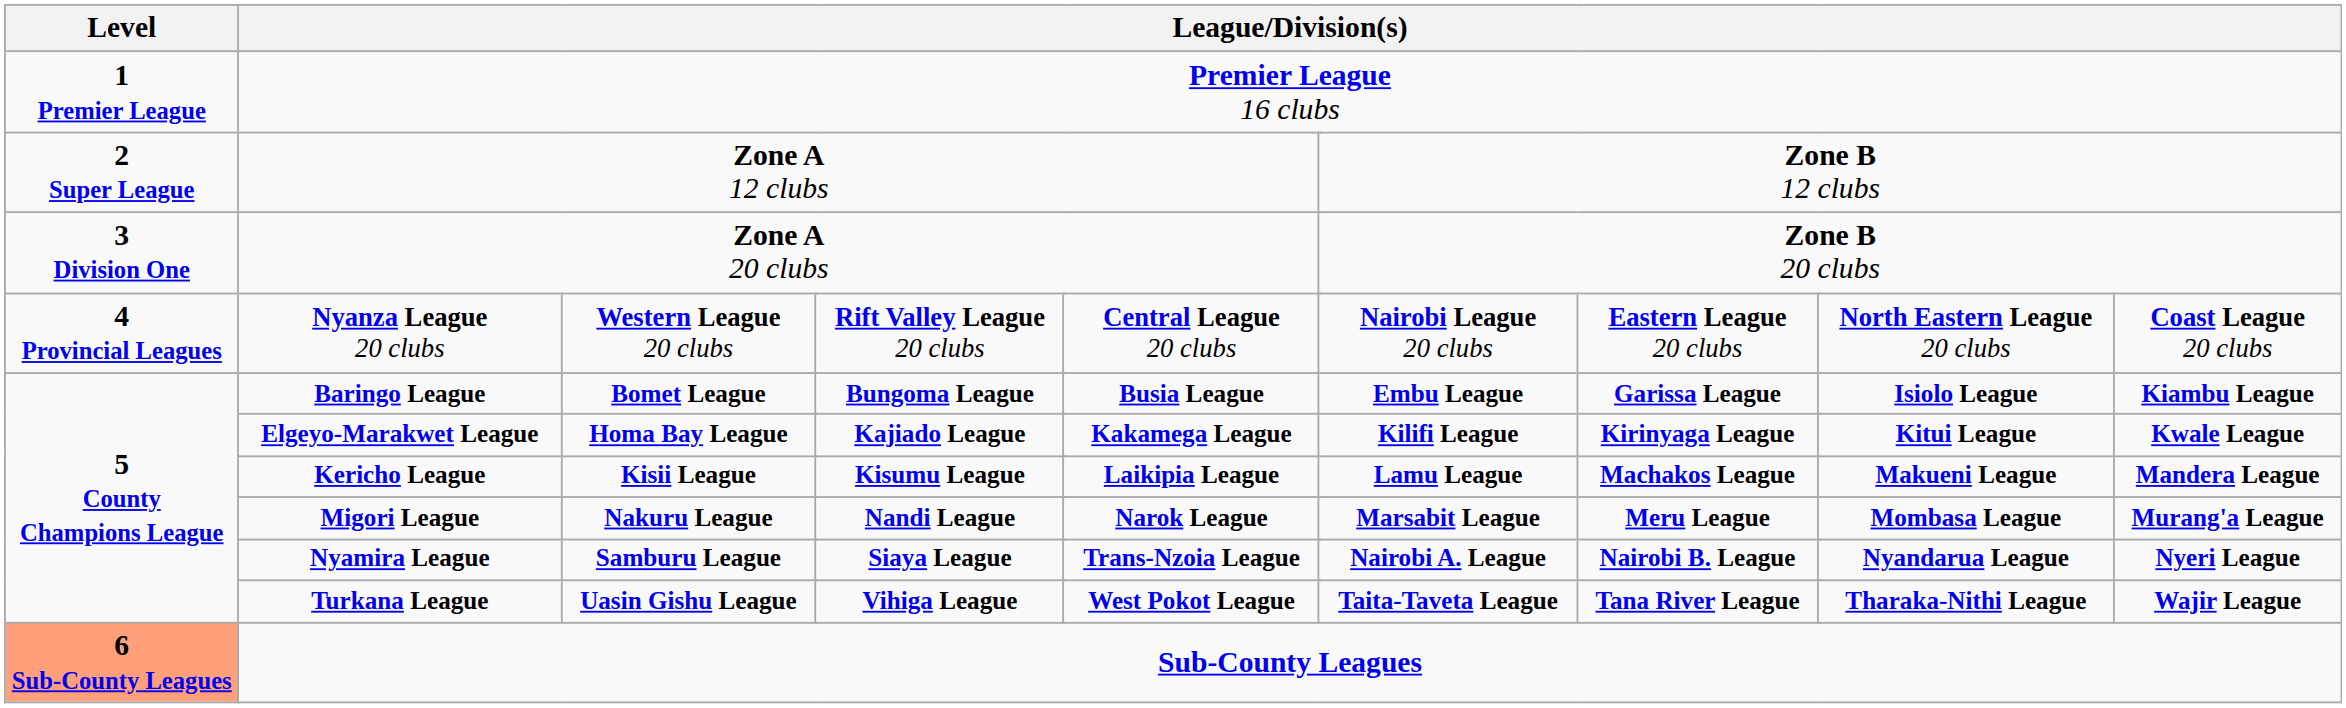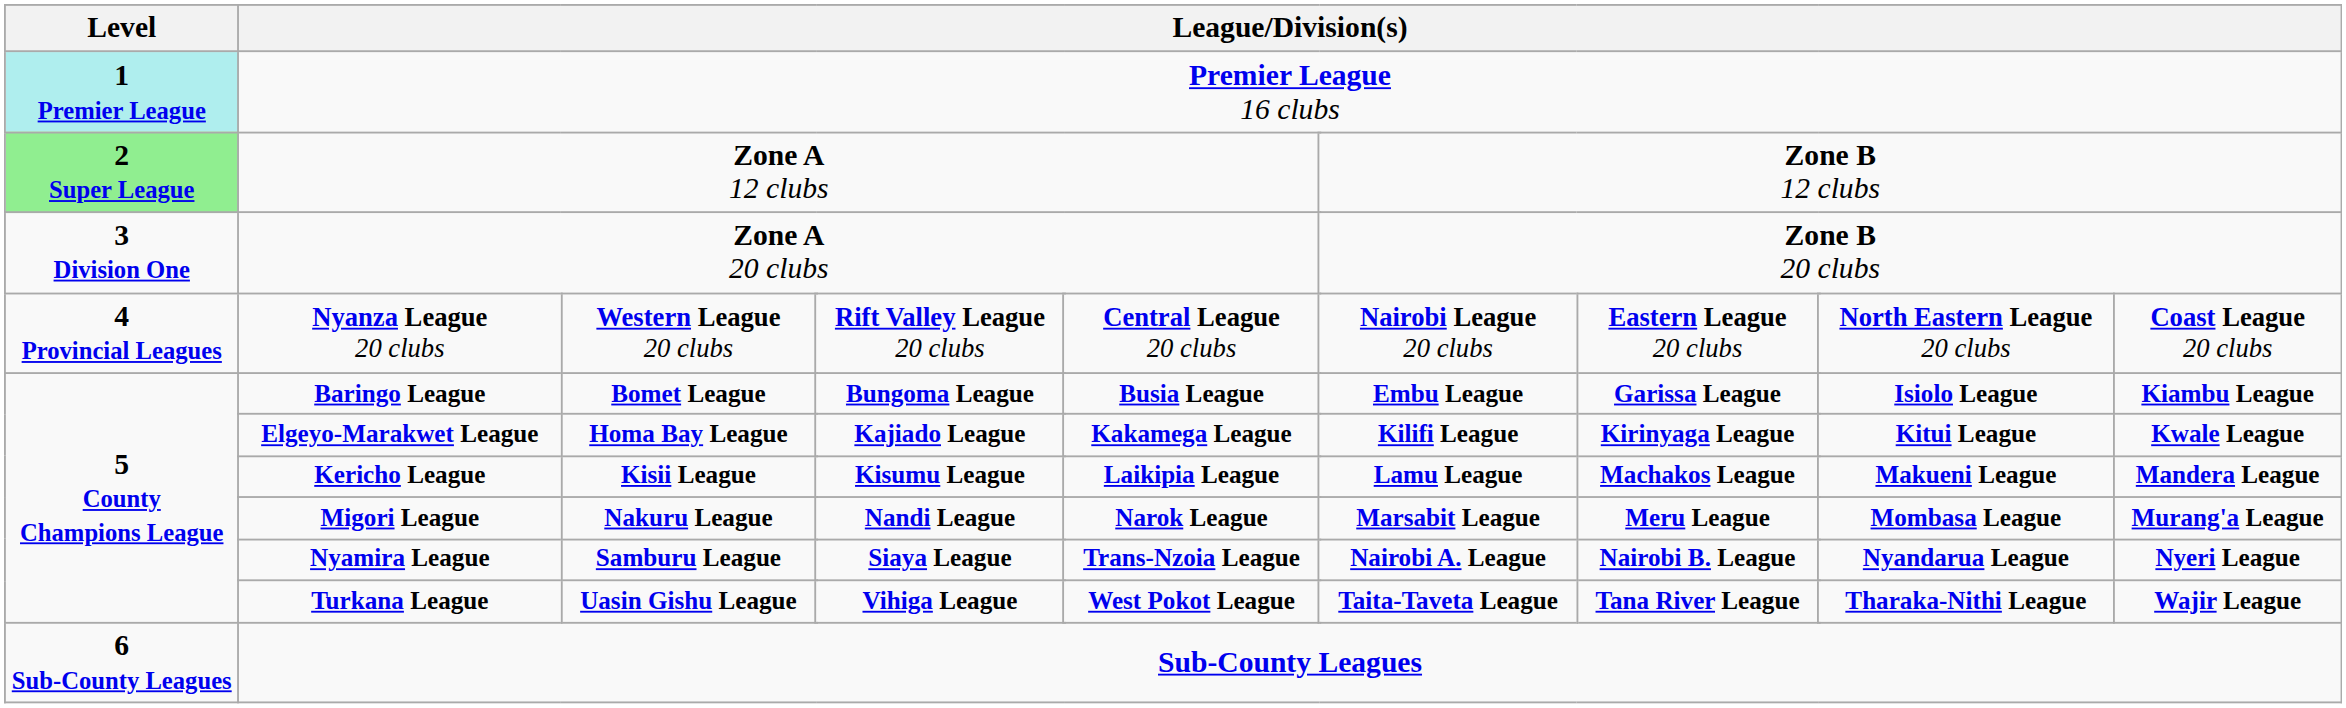Premier League 16 clubs | Level: no background -> paleturquoise background
Zone A 12 clubs | Level: no background -> lightgreen background
Sub-County Leagues | Level: lightsalmon background -> no background
